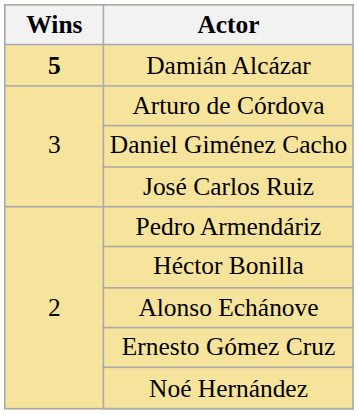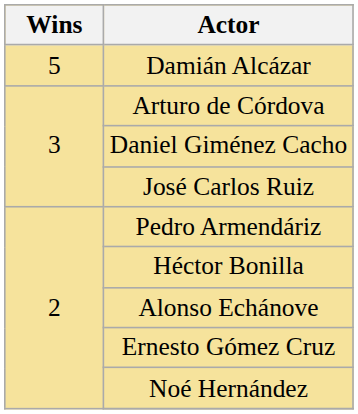Damián Alcázar | Wins: bold -> normal
